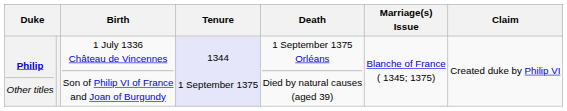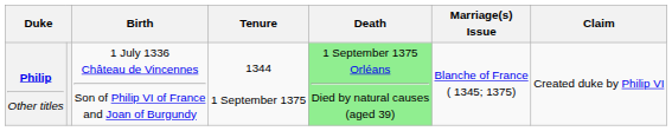Philip Other titles | Tenure: lavender background -> no background
Philip Other titles | Death: no background -> lightgreen background
